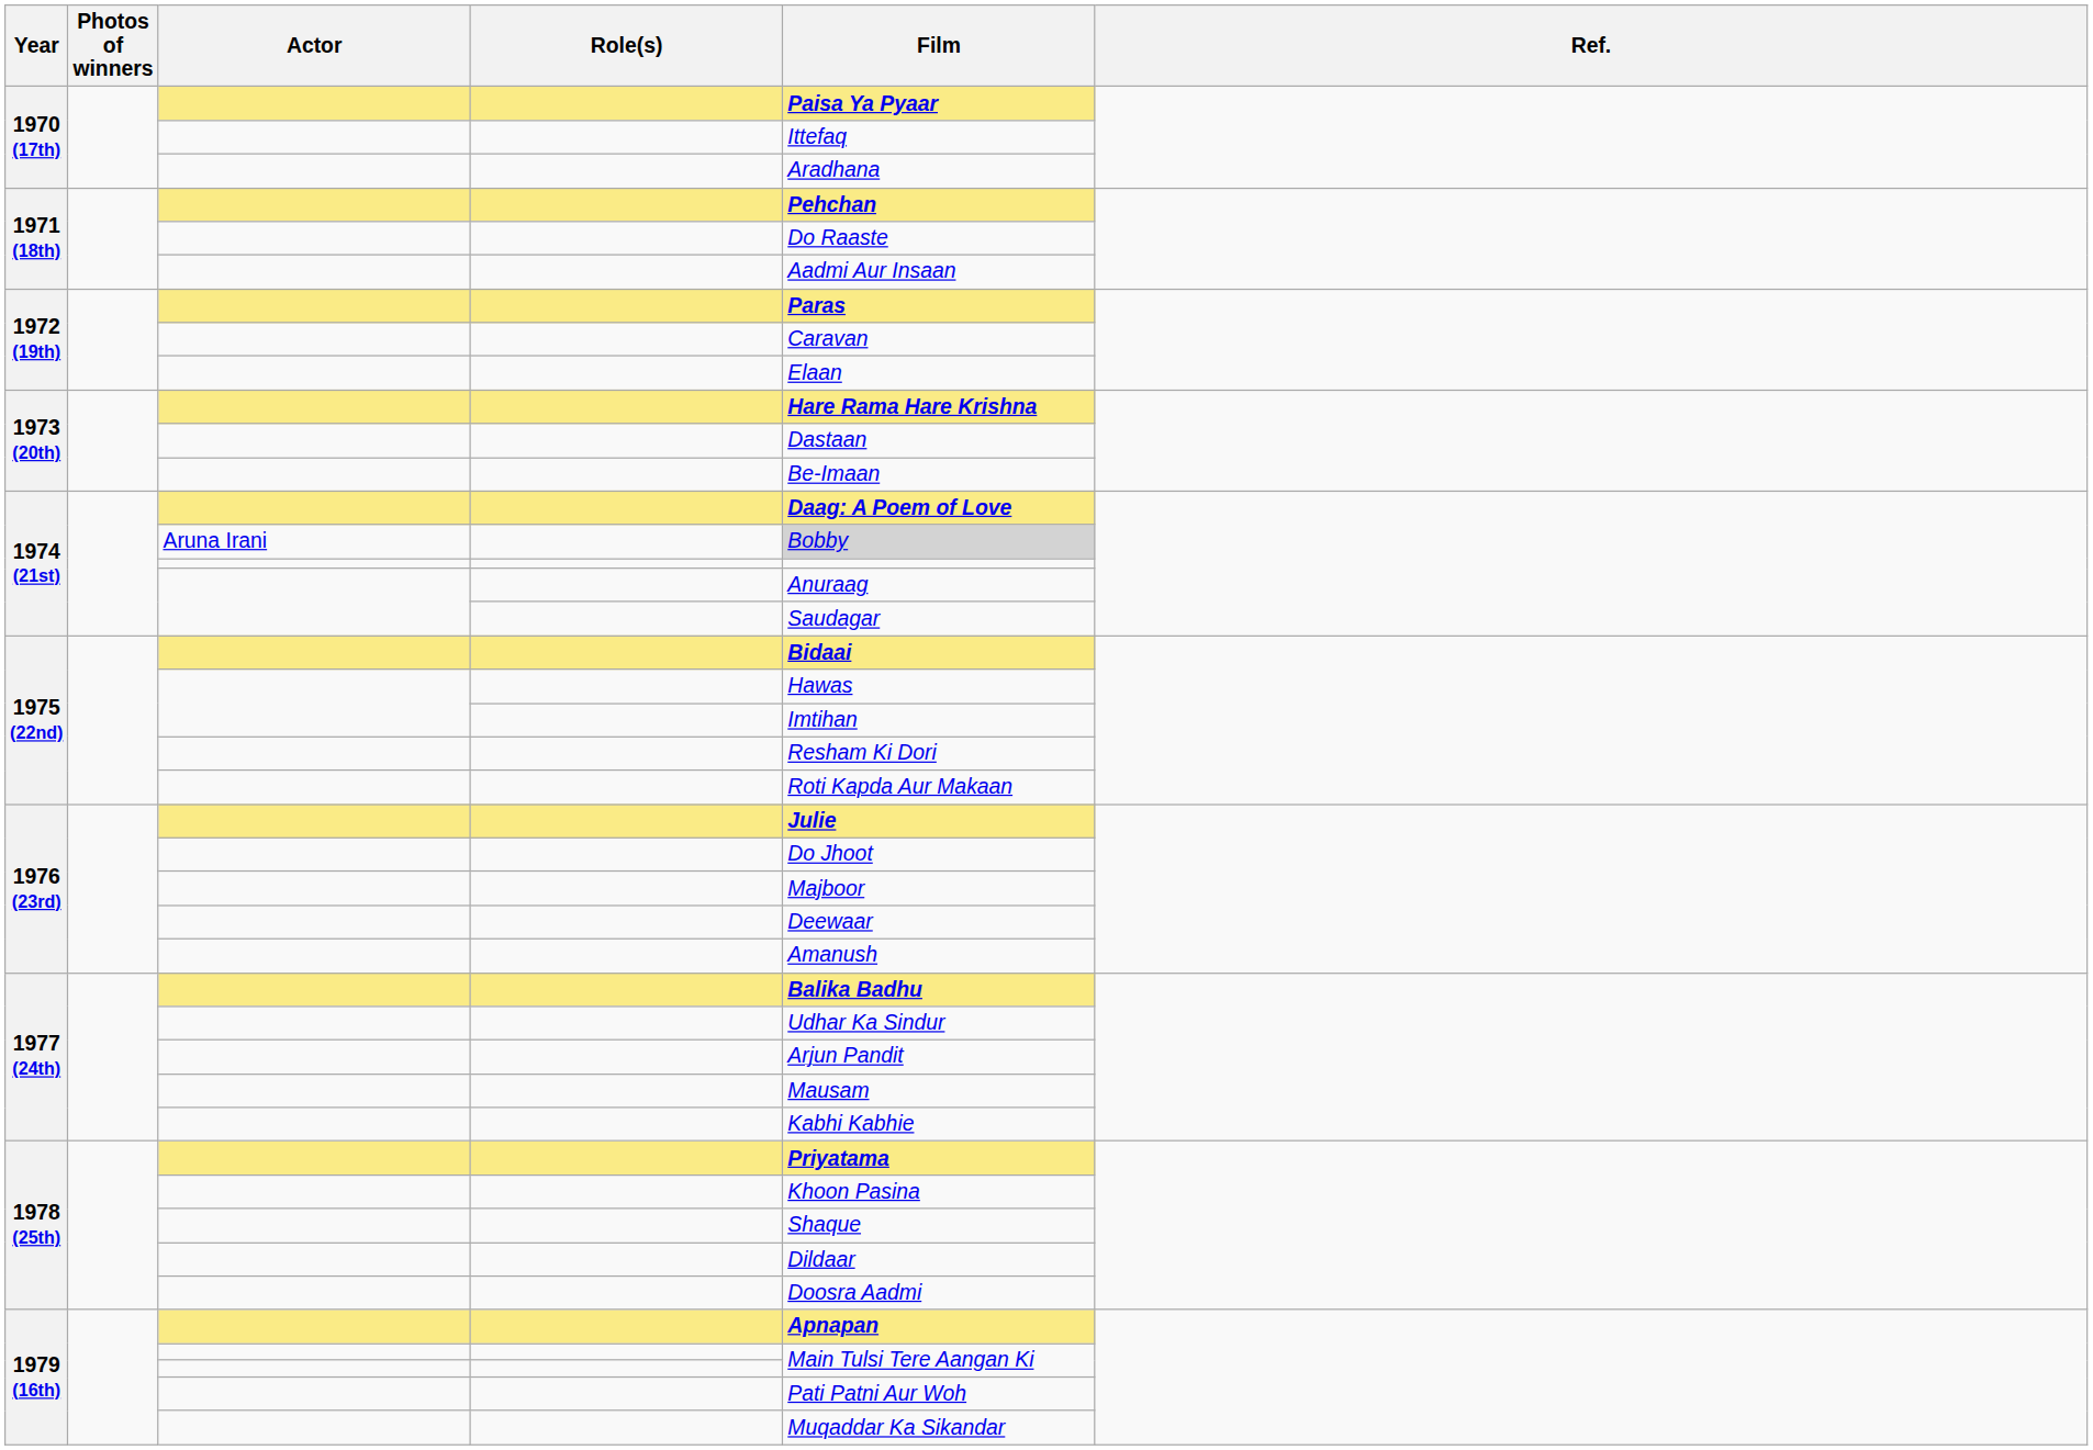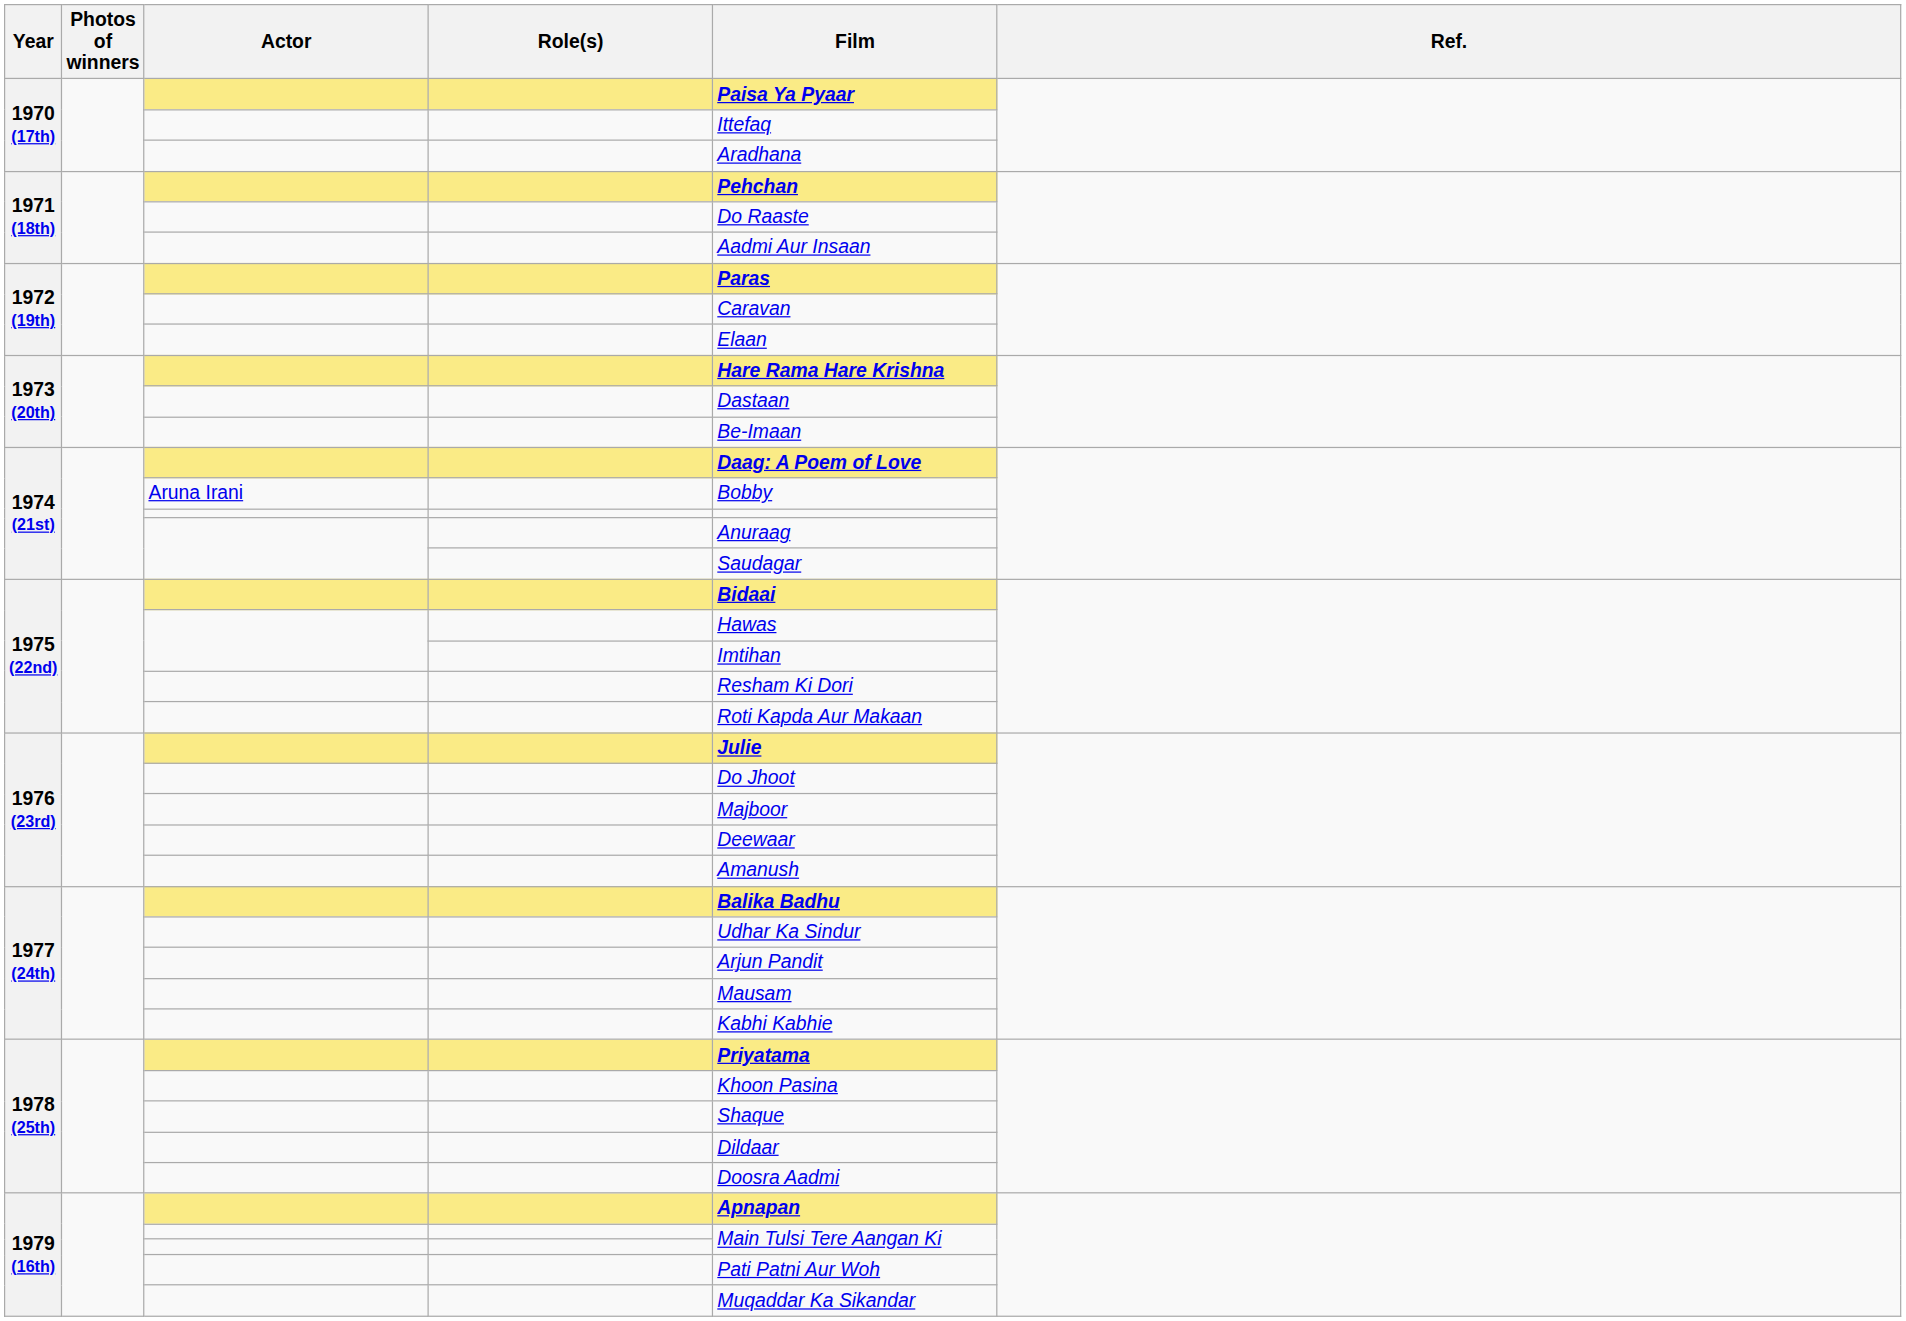1974 (21st) / Aruna Irani | Film: lightgrey background -> no background
